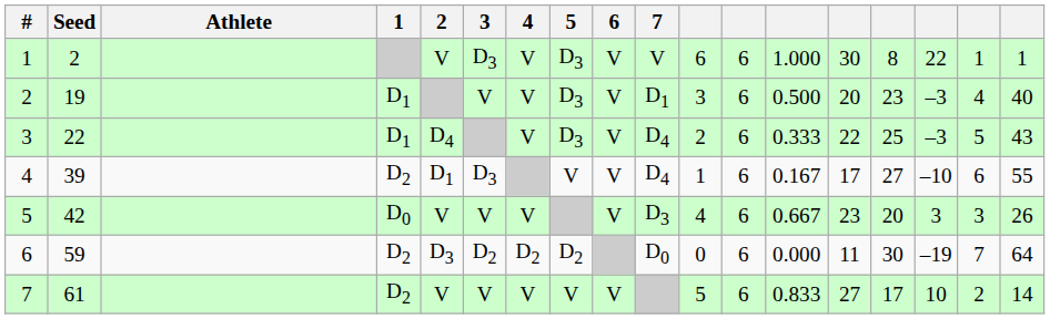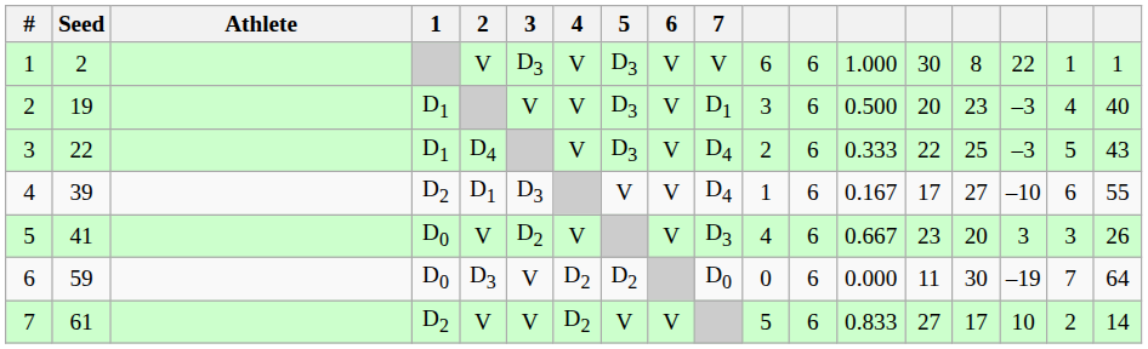row 6 | Seed: 42 -> 41
row 6 | 3: V -> D2
row 7 | 1: D2 -> D0
row 7 | 3: D2 -> V
row 8 | 4: V -> D2
